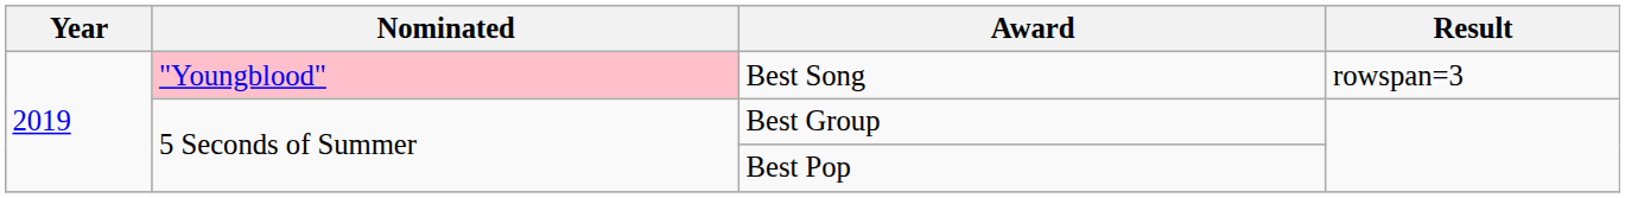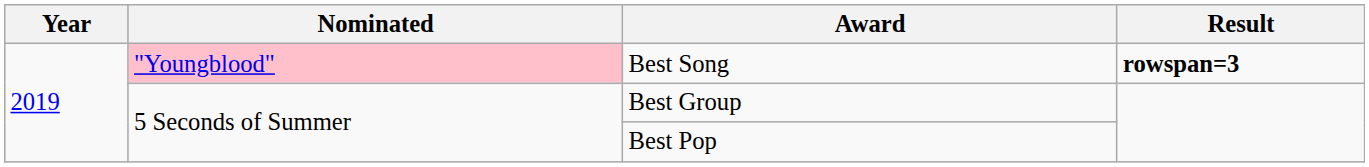Best Song | Result: normal -> bold
